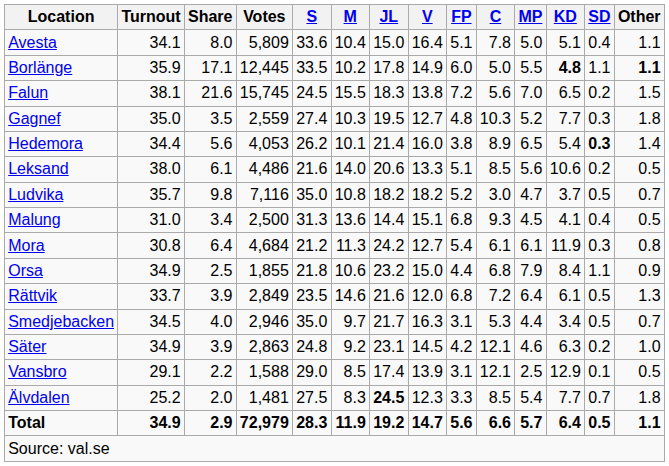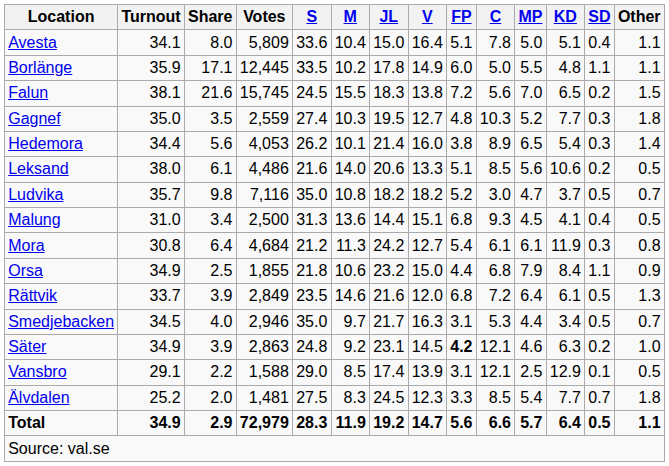Borlänge | KD: bold -> normal
Borlänge | Other: bold -> normal
Hedemora | SD: bold -> normal
Säter | FP: normal -> bold
Älvdalen | JL: bold -> normal
